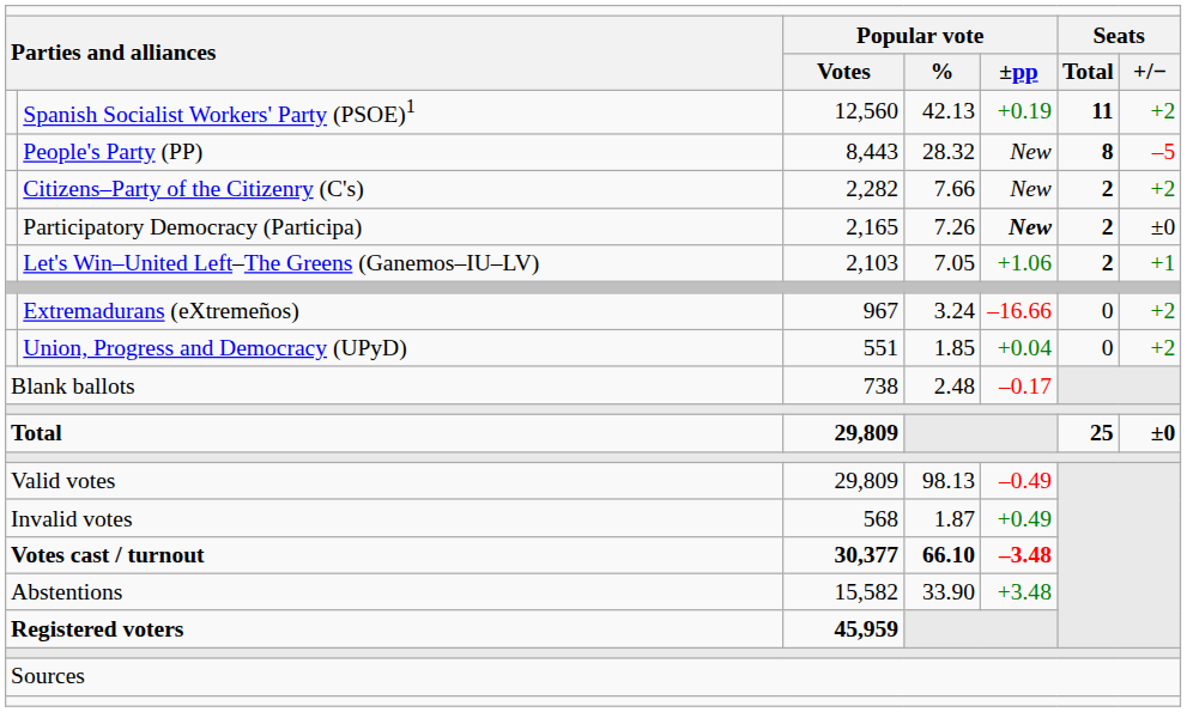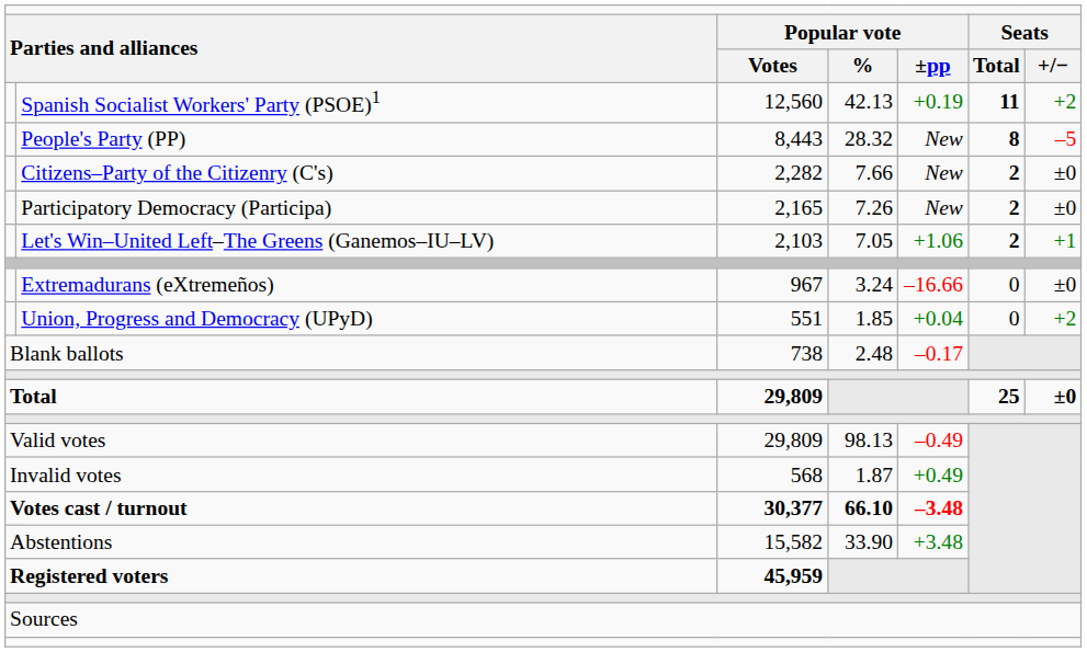Citizens–Party of the Citizenry (C's) | column 7: +2 -> ±0
Participatory Democracy (Participa) | column 5: bold -> normal
Extremadurans (eXtremeños) | column 7: +2 -> ±0
